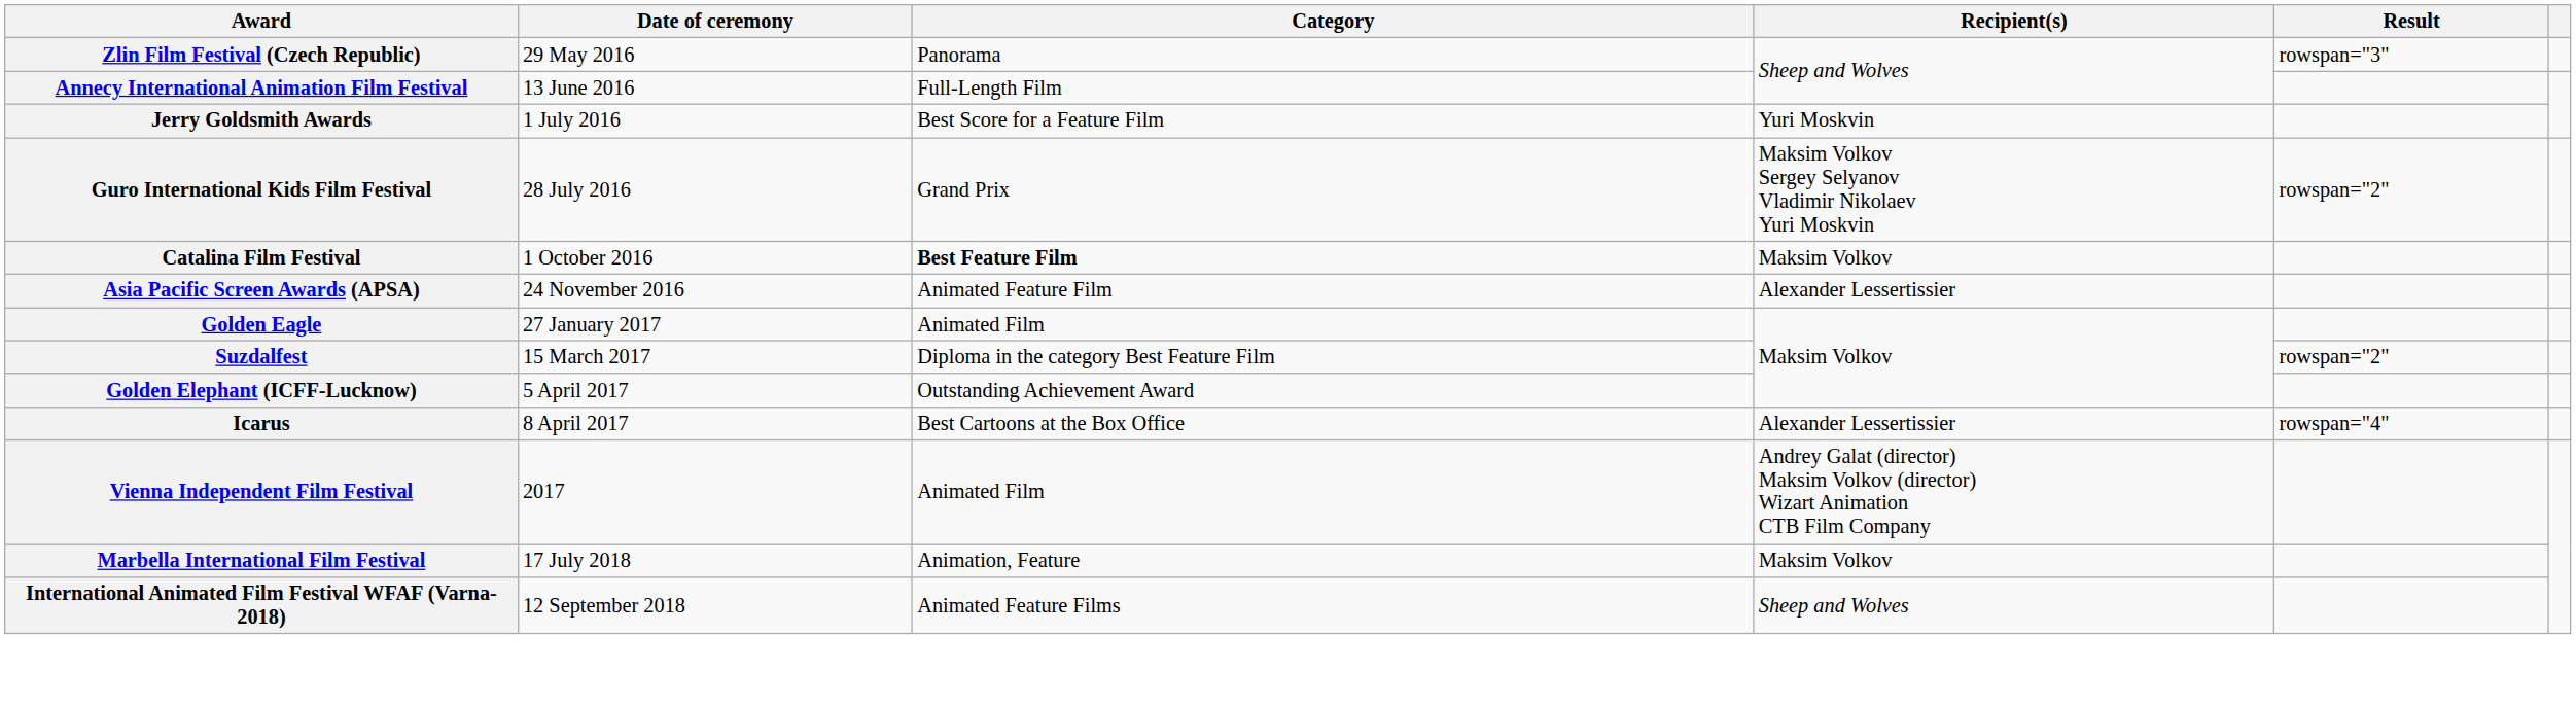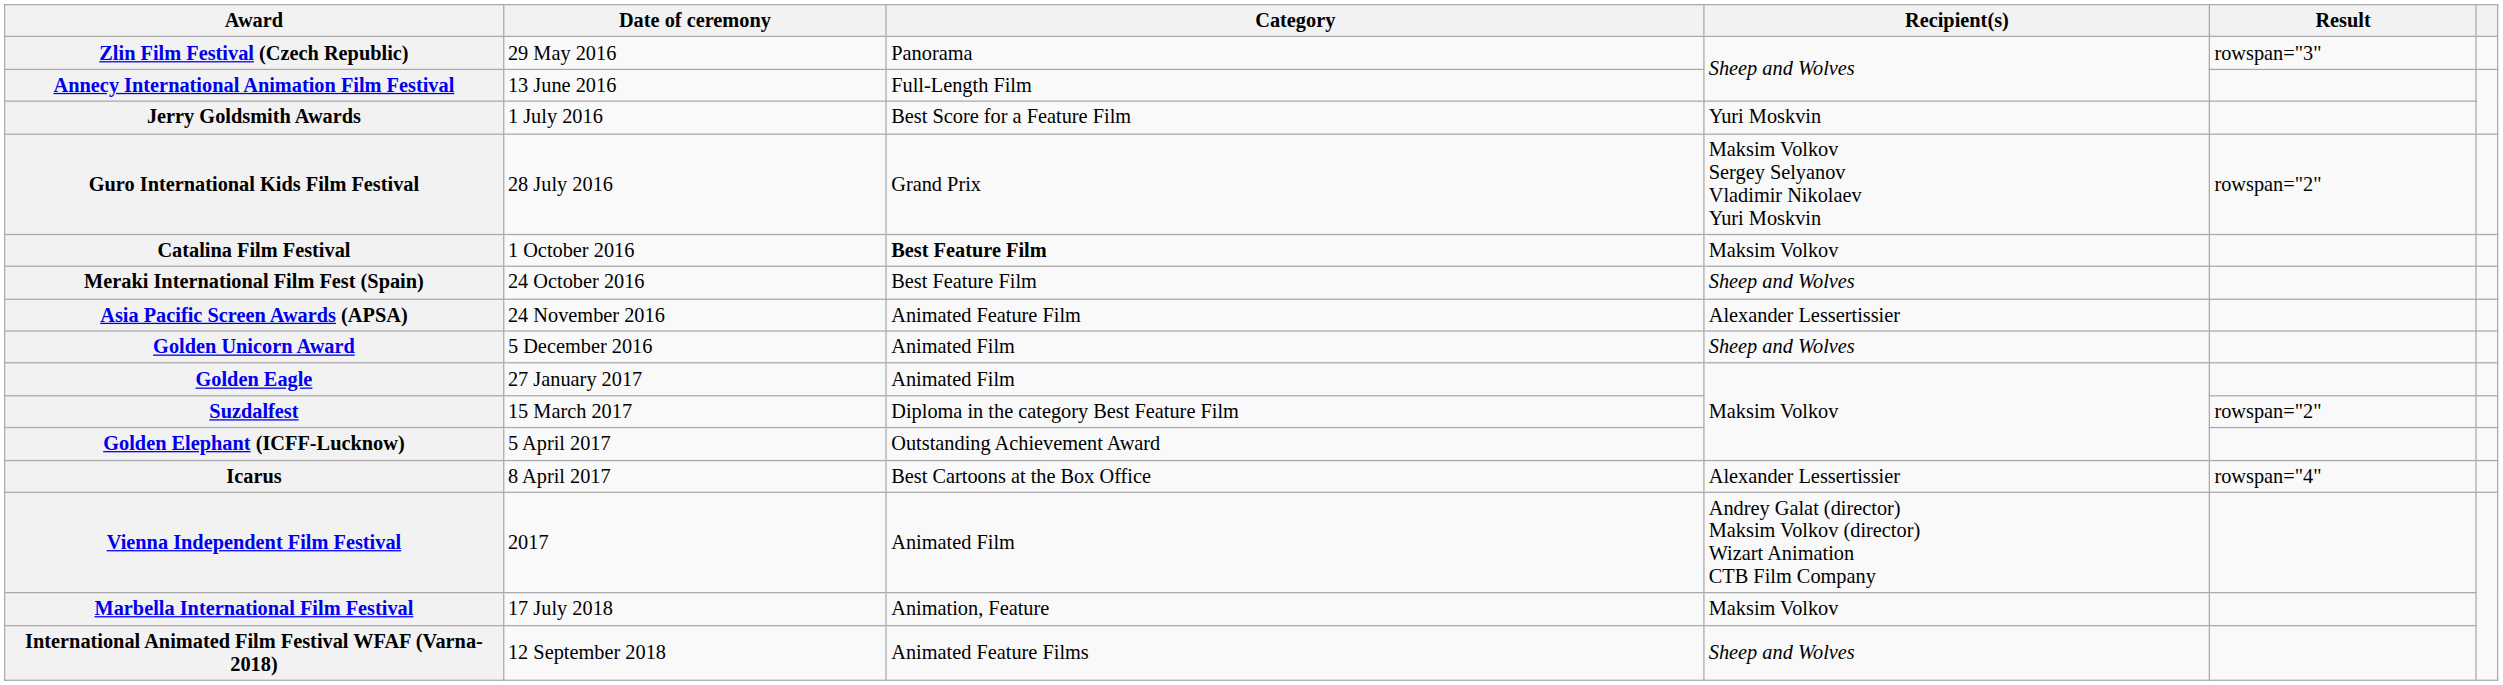+ row: Meraki International Film Fest (Spain) | 24 October 2016 | Best Feature Film | Sheep and Wolves
+ row: Golden Unicorn Award | 5 December 2016 | Animated Film | Sheep and Wolves
